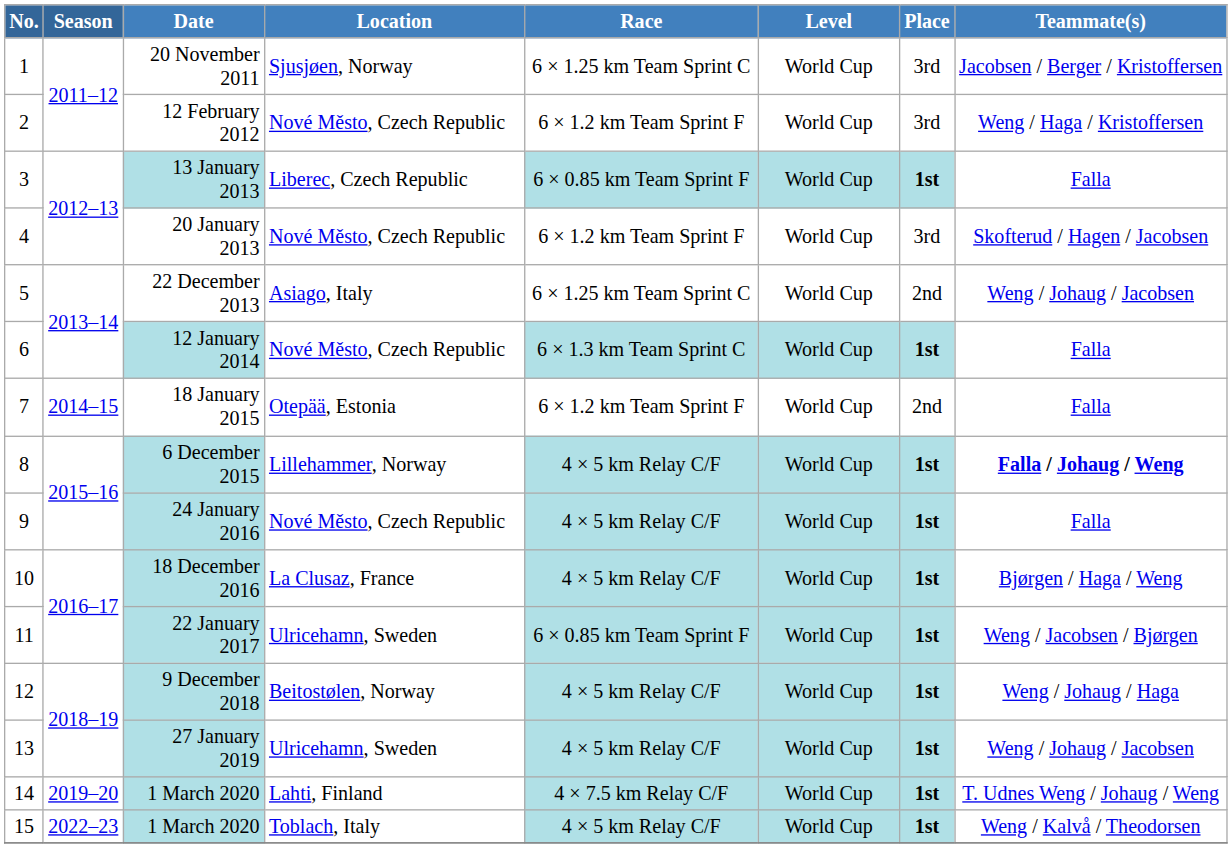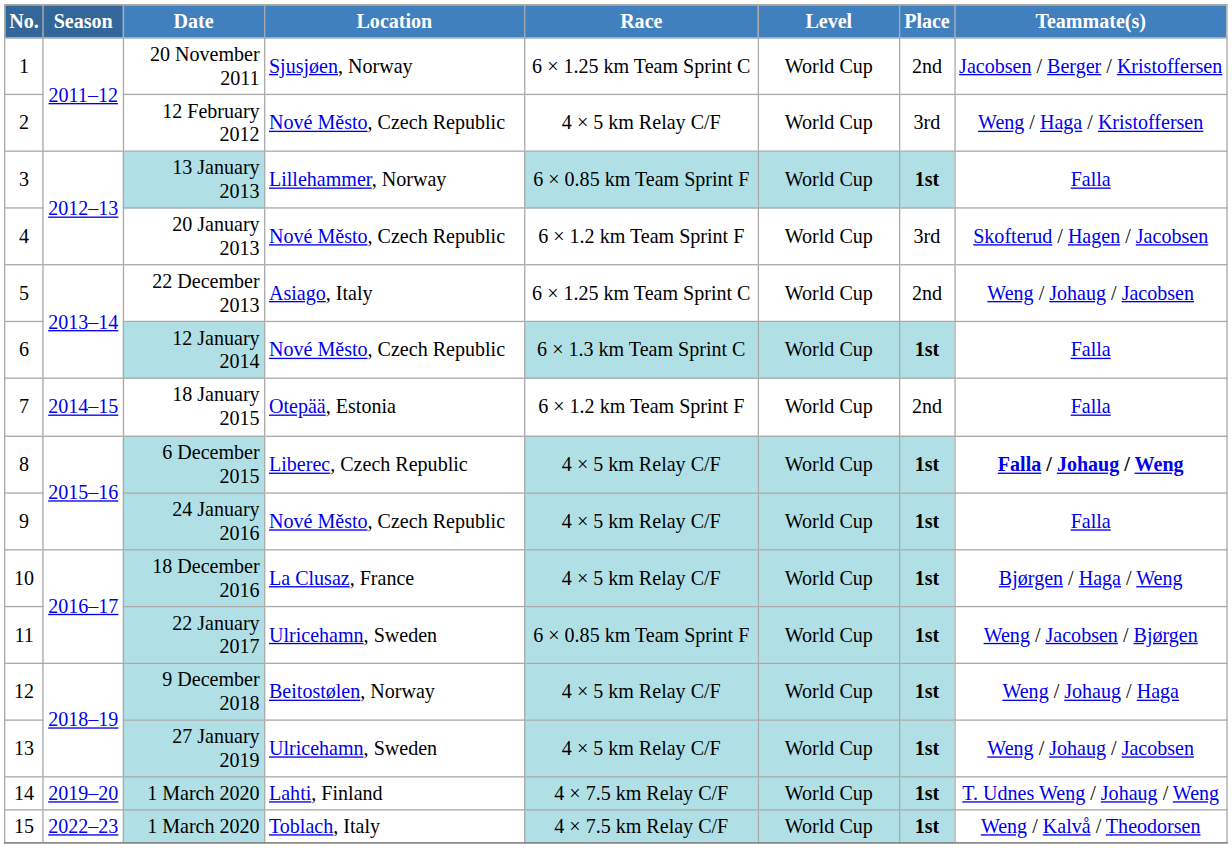20 November 2011 | Place: 3rd -> 2nd
12 February 2012 | Race: 6 × 1.2 km Team Sprint F -> 4 × 5 km Relay C/F
13 January 2013 | Location: Liberec, Czech Republic -> Lillehammer, Norway
6 December 2015 | Location: Lillehammer, Norway -> Liberec, Czech Republic
15 / 1 March 2020 | Race: 4 × 5 km Relay C/F -> 4 × 7.5 km Relay C/F
